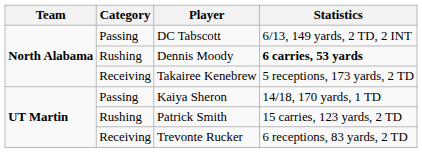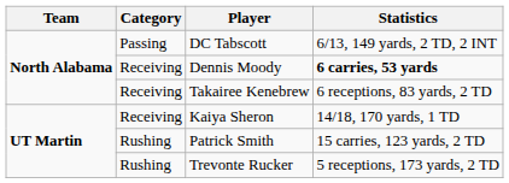Dennis Moody | Category: Rushing -> Receiving
Takairee Kenebrew | Statistics: 5 receptions, 173 yards, 2 TD -> 6 receptions, 83 yards, 2 TD
Kaiya Sheron | Category: Passing -> Receiving
Trevonte Rucker | Category: Receiving -> Rushing
Trevonte Rucker | Statistics: 6 receptions, 83 yards, 2 TD -> 5 receptions, 173 yards, 2 TD
